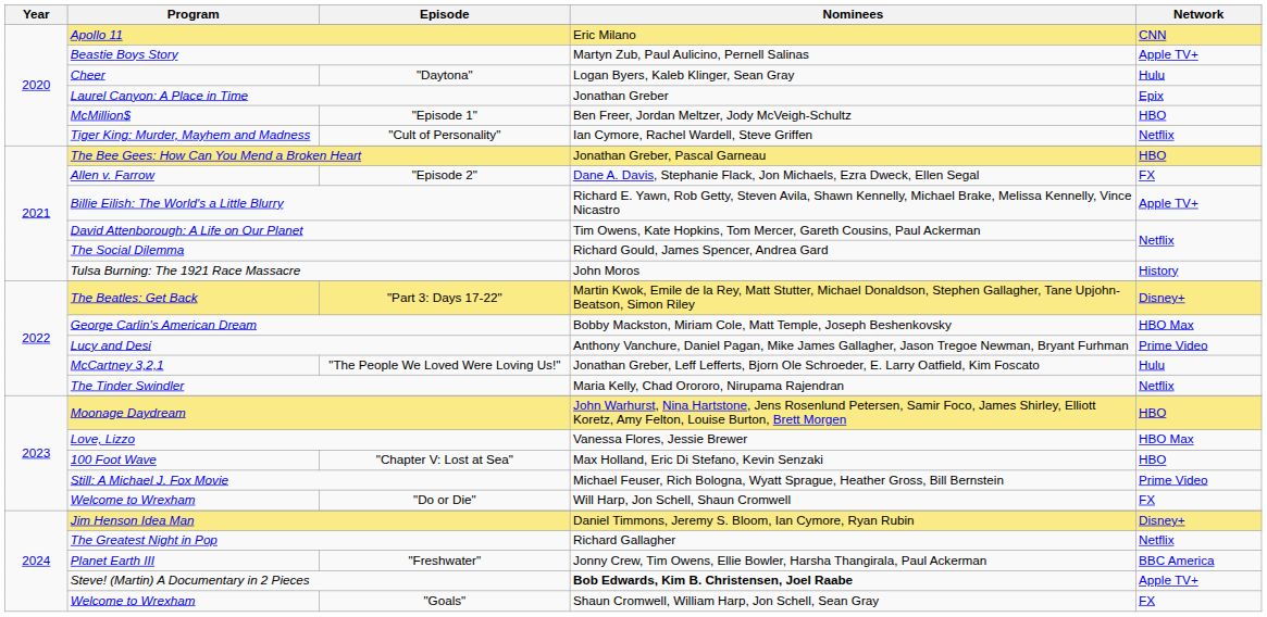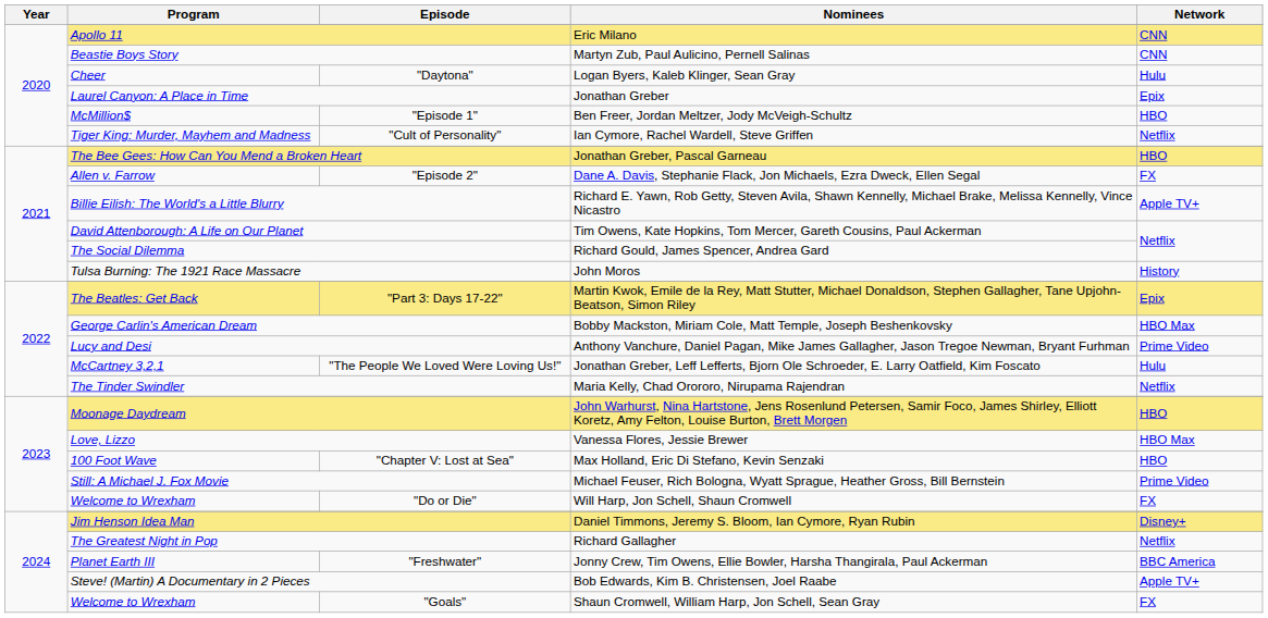Beastie Boys Story | Network: Apple TV+ -> CNN
"Part 3: Days 17-22" | Network: Disney+ -> Epix
Steve! (Martin) A Documentary in 2 Pieces | Nominees: bold -> normal
